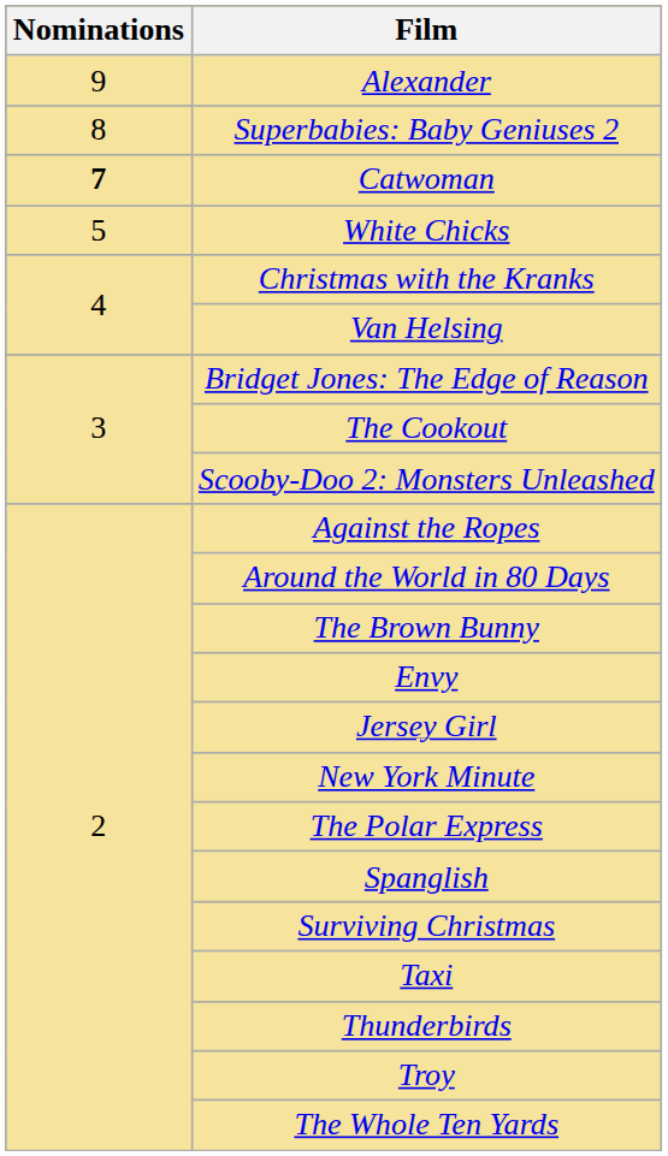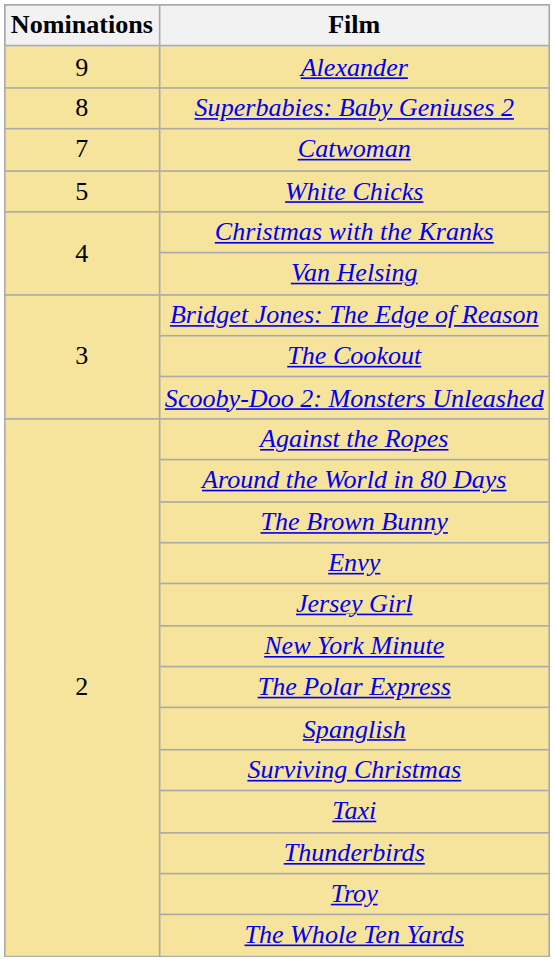Catwoman | Nominations: bold -> normal
